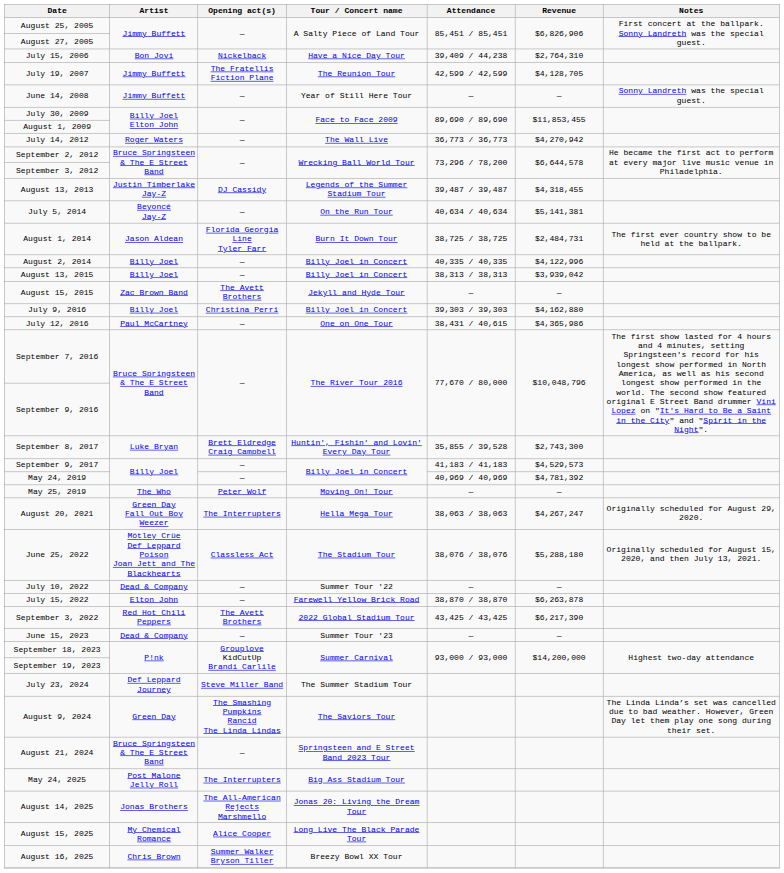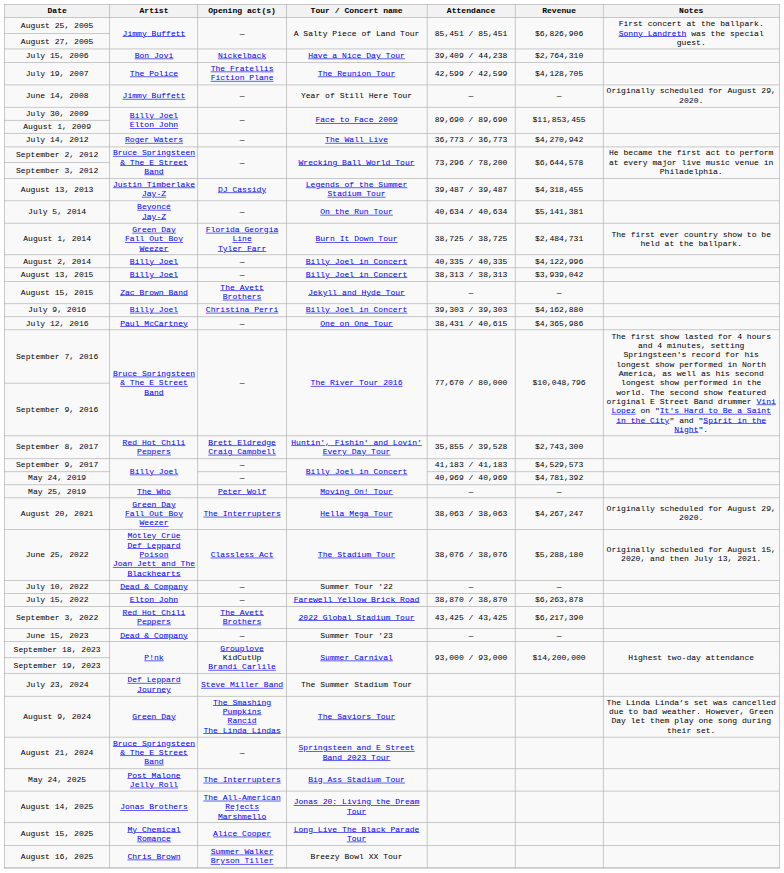July 19, 2007 | Artist: Jimmy Buffett -> The Police
June 14, 2008 | Notes: Sonny Landreth was the special guest. -> Originally scheduled for August 29, 2020.
August 1, 2014 | Artist: Jason Aldean -> Green Day Fall Out Boy Weezer
September 8, 2017 | Artist: Luke Bryan -> Red Hot Chili Peppers
